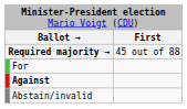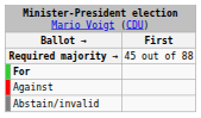For | column 2: normal -> bold
Against | column 2: bold -> normal
